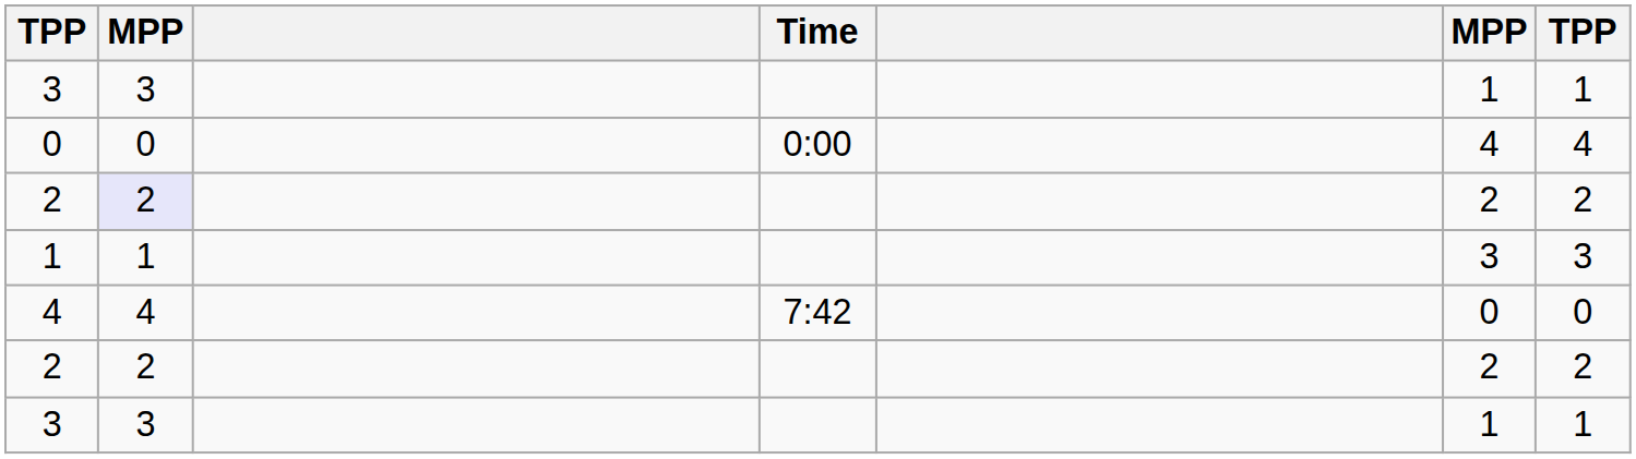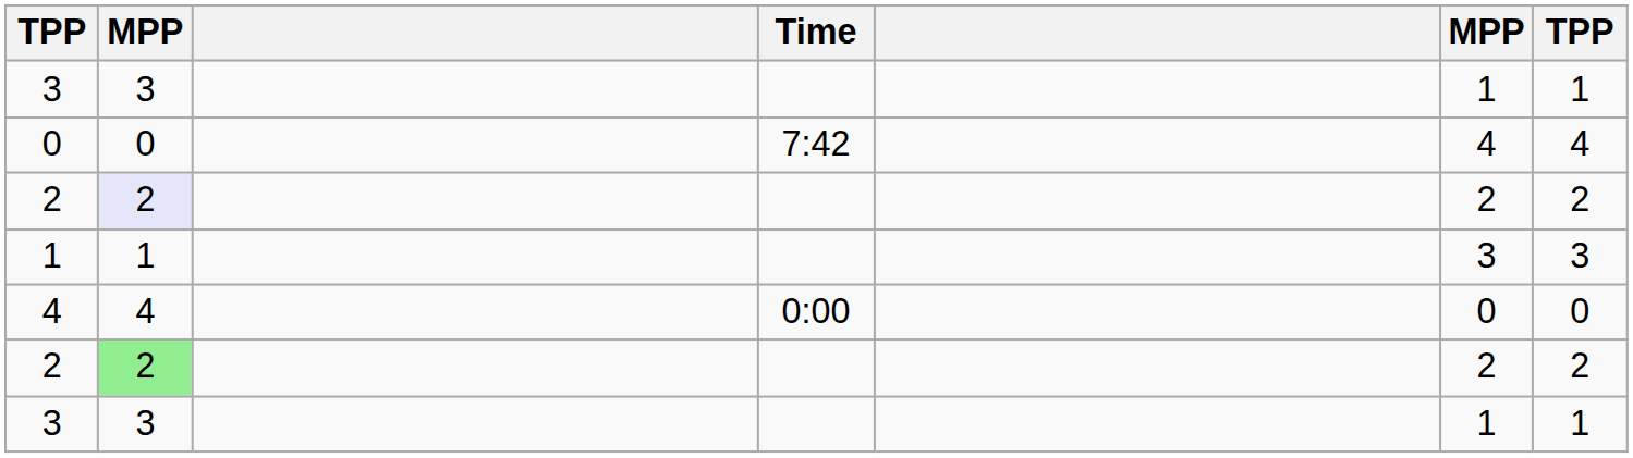row 3 | Time: 0:00 -> 7:42
row 6 | Time: 7:42 -> 0:00
row 7 | column 2: no background -> lightgreen background
